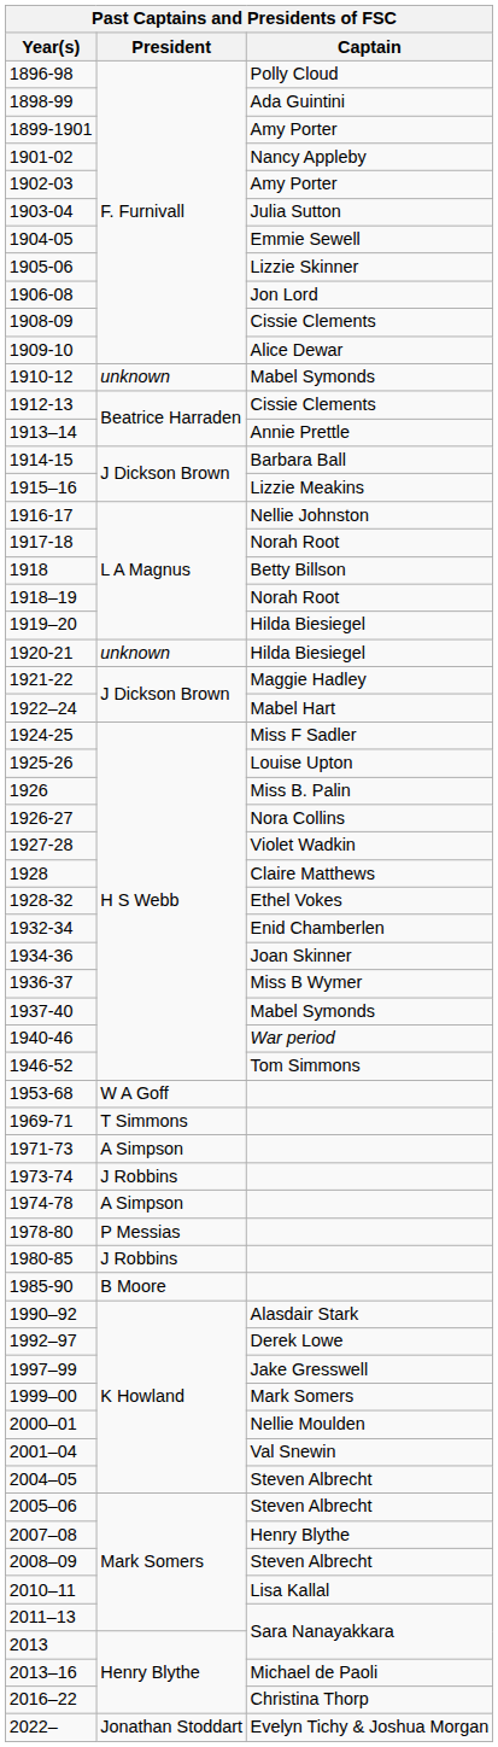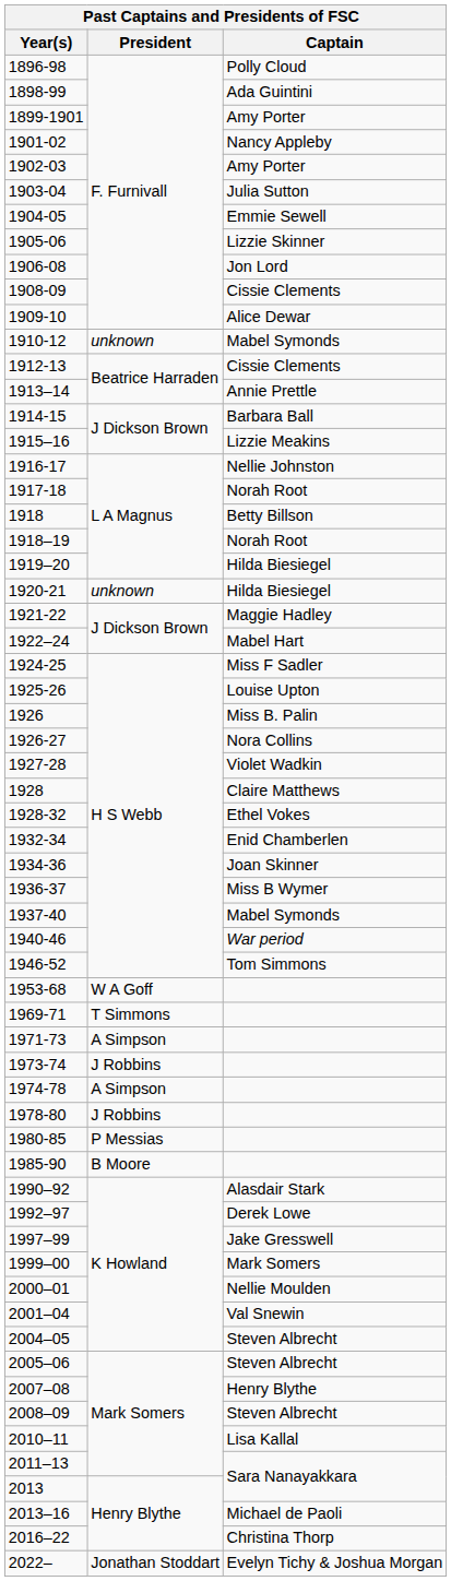1978-80 | President: P Messias -> J Robbins
1980-85 | President: J Robbins -> P Messias
